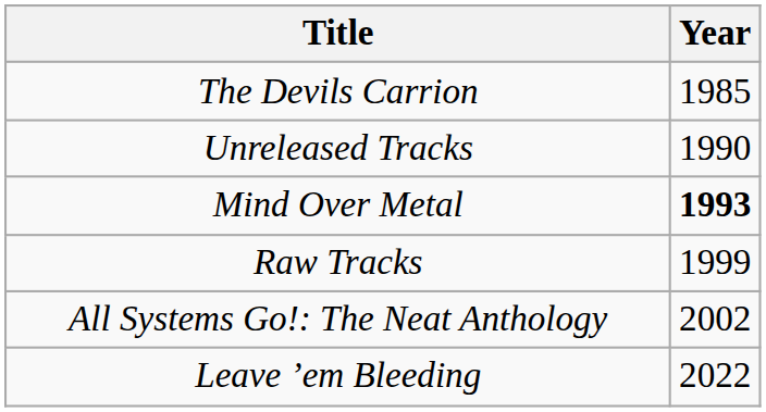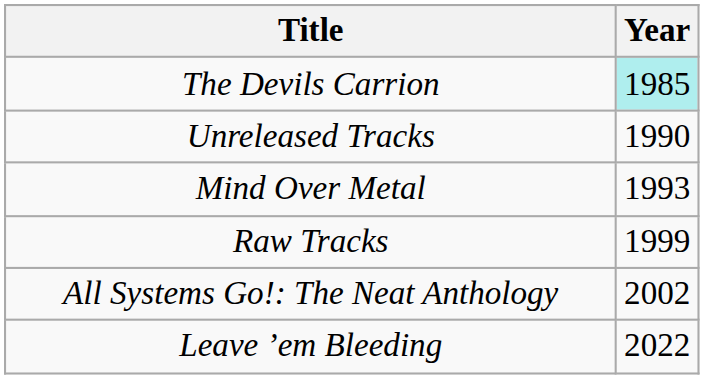The Devils Carrion | Year: no background -> paleturquoise background
Mind Over Metal | Year: bold -> normal
